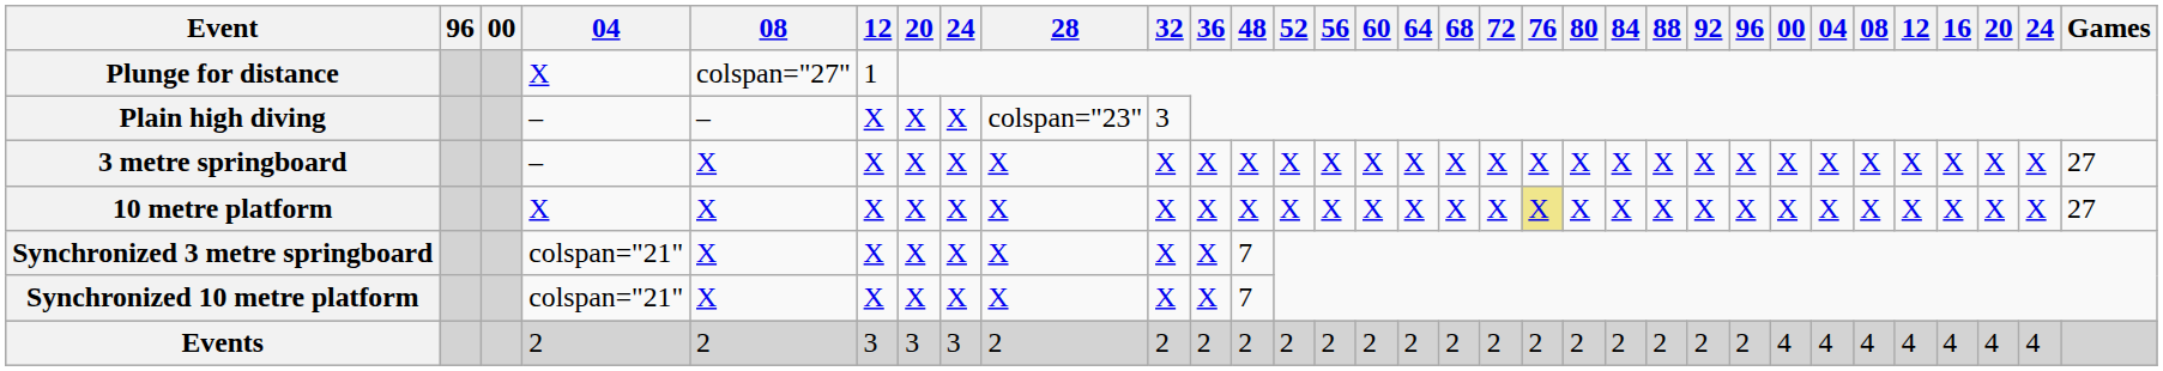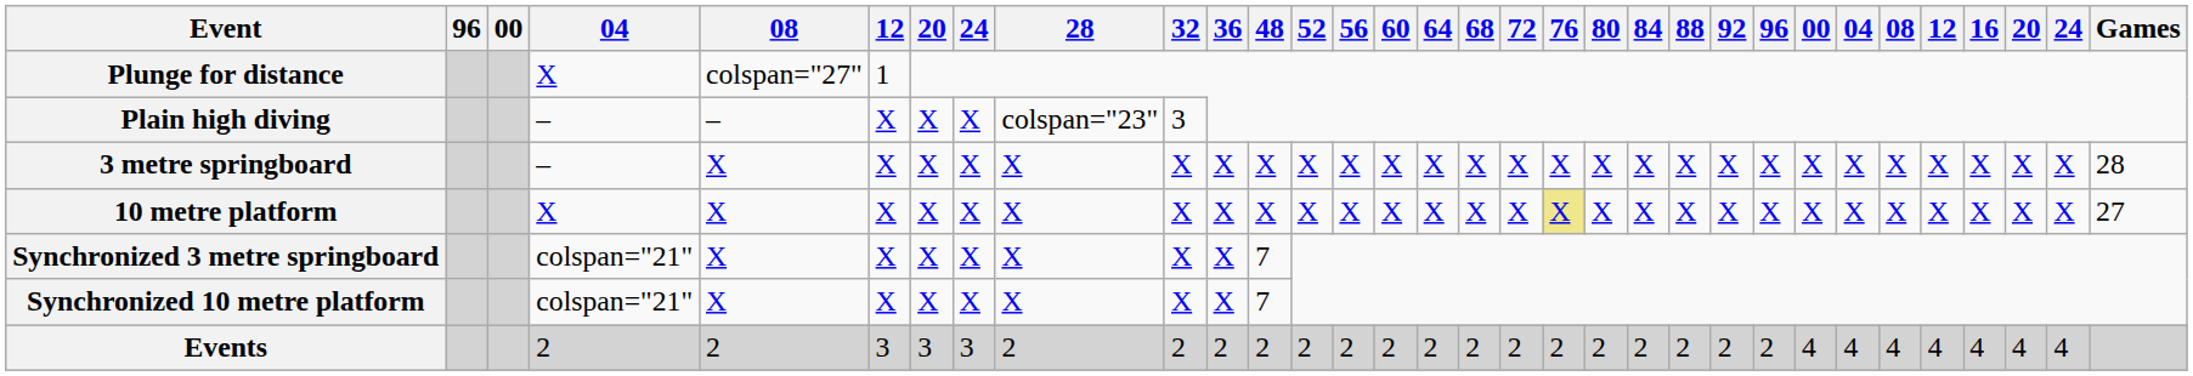3 metre springboard | Games: 27 -> 28
